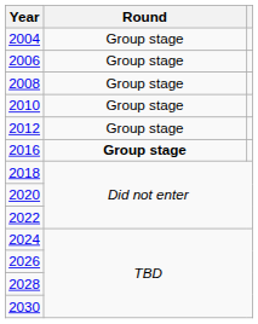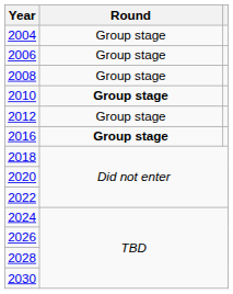2010 | Round: normal -> bold
